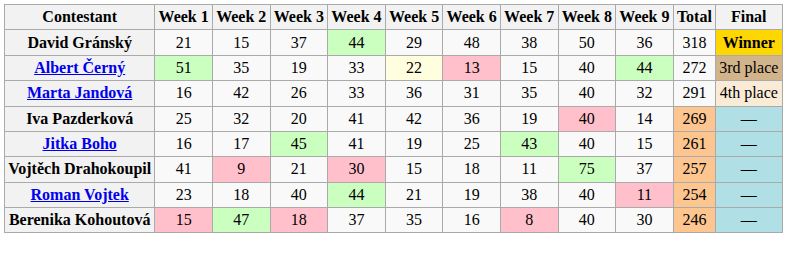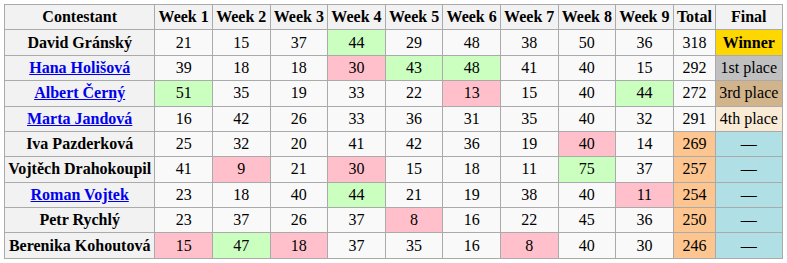+ row: Hana Holišová | 39 | 18 | 18 | 30 | 43 | 48 | 41 | 40 | 15 | 292 | 1st place
Albert Černý | Week 5: lightyellow background -> no background
- row: Jitka Boho | 16 | 17 | 45 | 41 | 19 | 25 | 43 | 40 | 15 | 261 | —
+ row: Petr Rychlý | 23 | 37 | 26 | 37 | 8 | 16 | 22 | 45 | 36 | 250 | —
